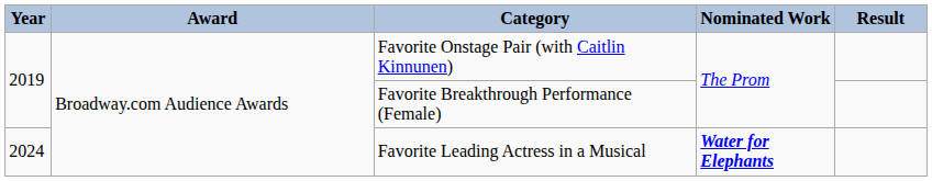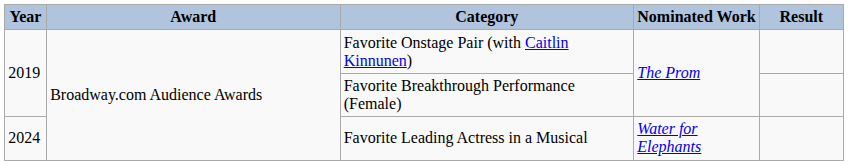Favorite Leading Actress in a Musical | Nominated Work: bold -> normal
